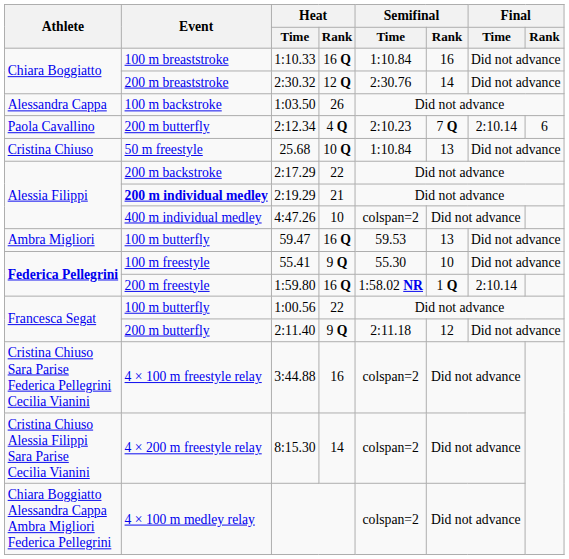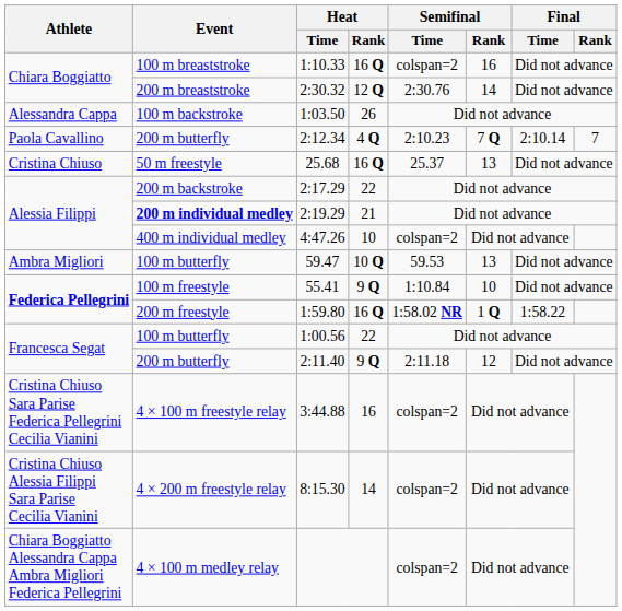1:10.33 | Semifinal / Time: 1:10.84 -> colspan=2
2:12.34 | Final / Rank: 6 -> 7
25.68 | Heat / Rank: 10 Q -> 16 Q
25.68 | Semifinal / Time: 1:10.84 -> 25.37
59.47 | Heat / Rank: 16 Q -> 10 Q
55.41 | Semifinal / Time: 55.30 -> 1:10.84
1:59.80 | Final / Time: 2:10.14 -> 1:58.22
